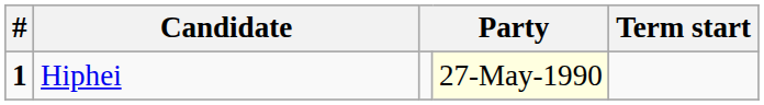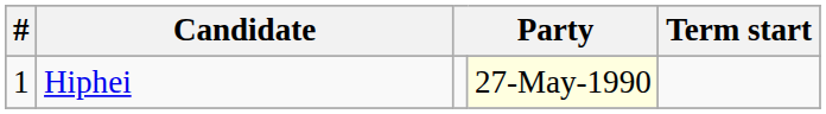Hiphei | #: bold -> normal
